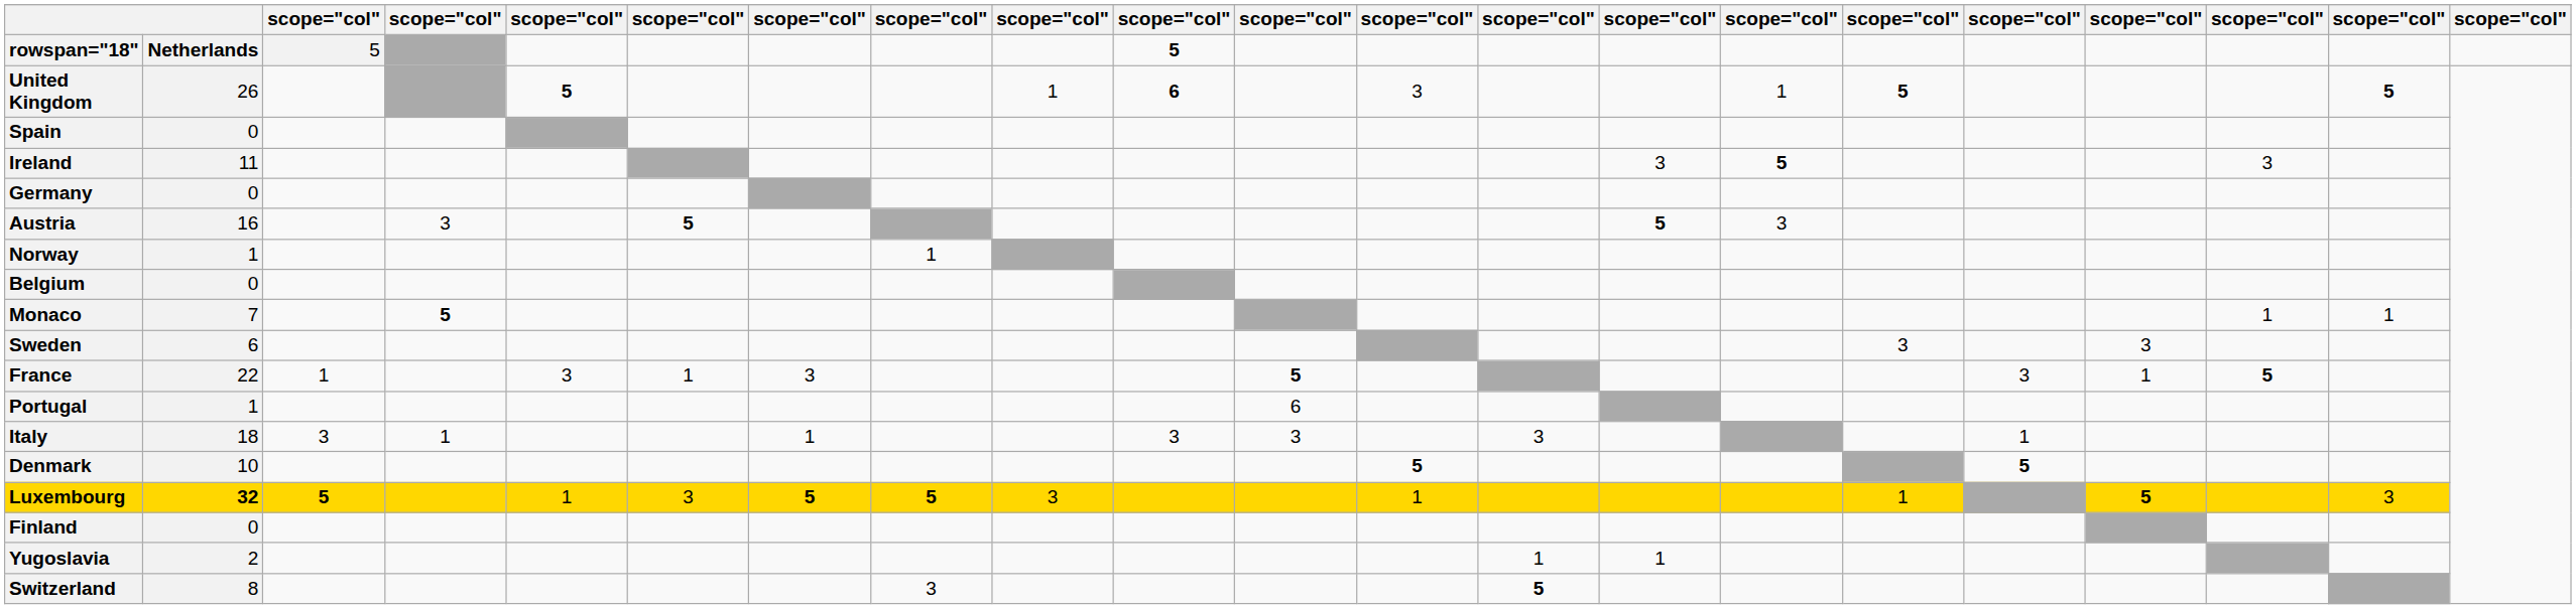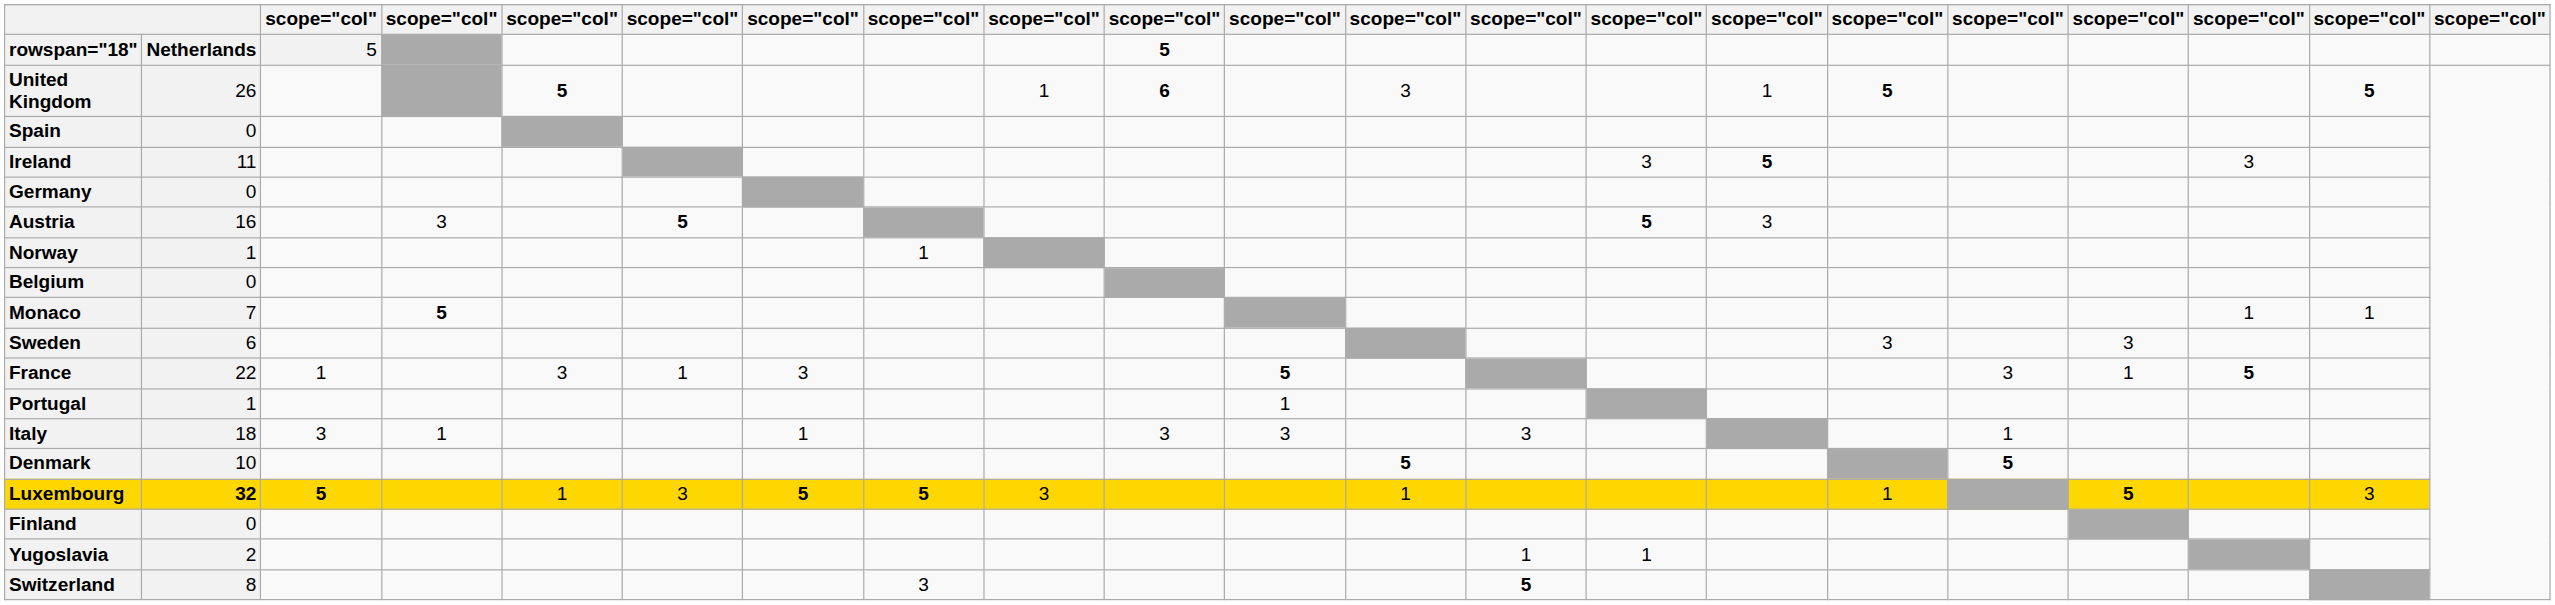Portugal | column 11: 6 -> 1
